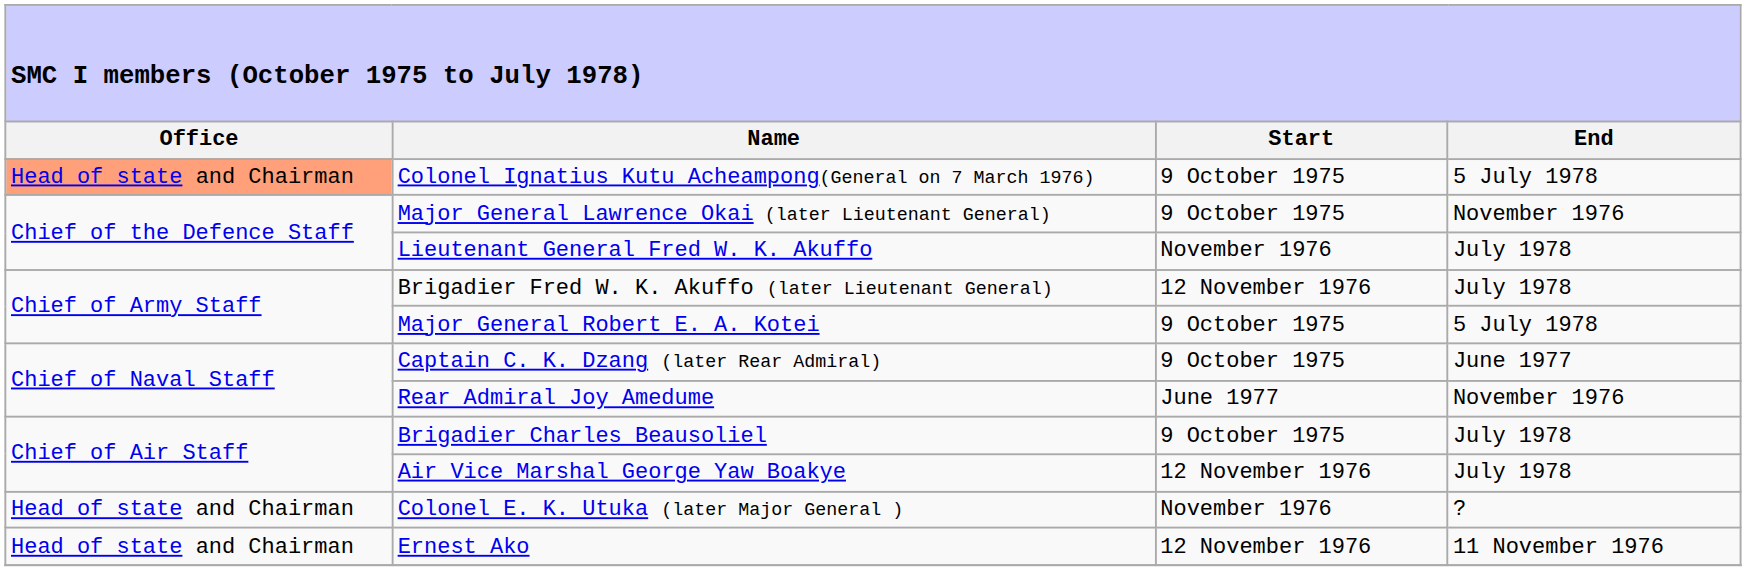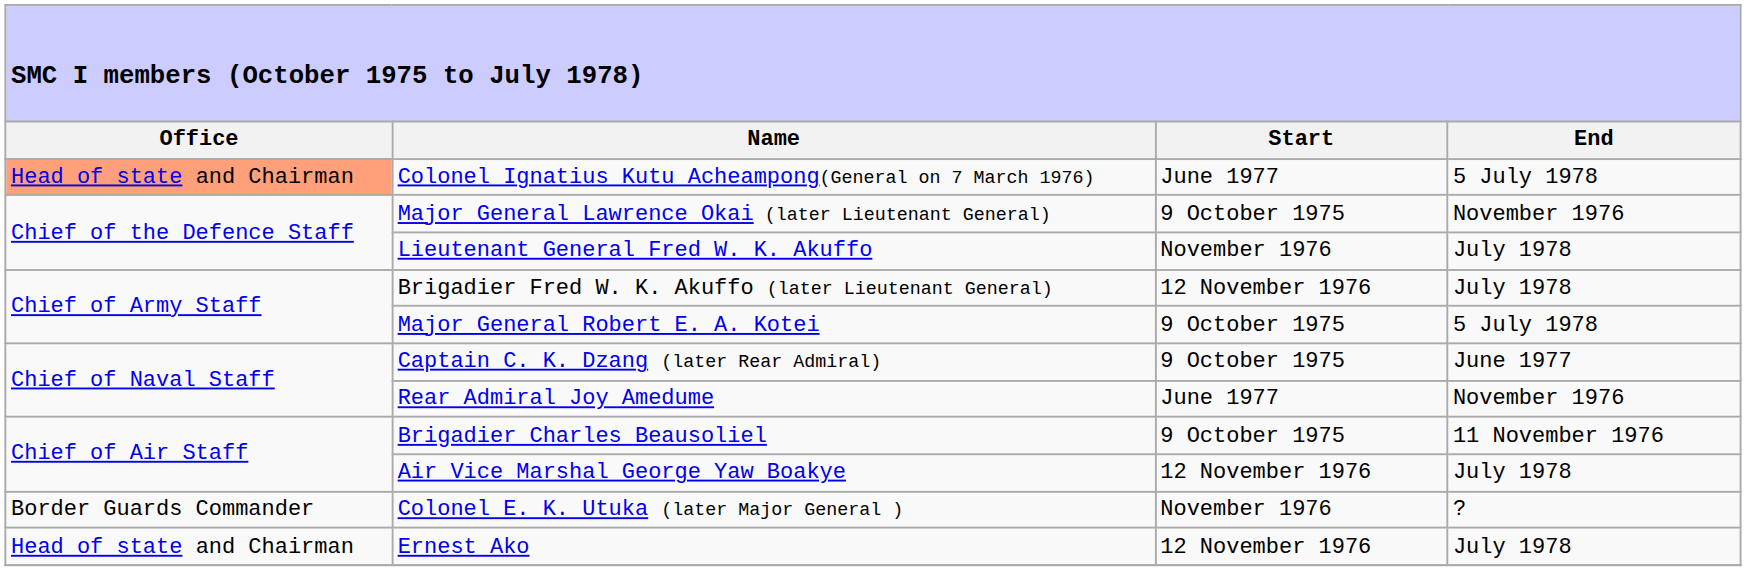Colonel Ignatius Kutu Acheampong(General on 7 March 1976) | column 3: 9 October 1975 -> June 1977
Brigadier Charles Beausoliel | column 4: July 1978 -> 11 November 1976
Colonel E. K. Utuka (later Major General ) | column 1: Head of state and Chairman -> Border Guards Commander
Ernest Ako | column 4: 11 November 1976 -> July 1978
